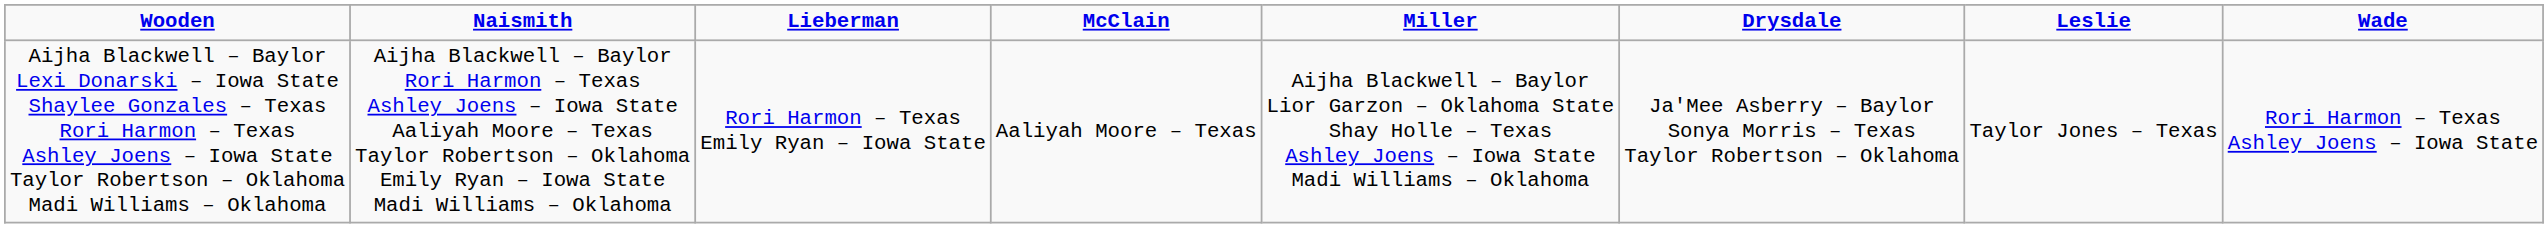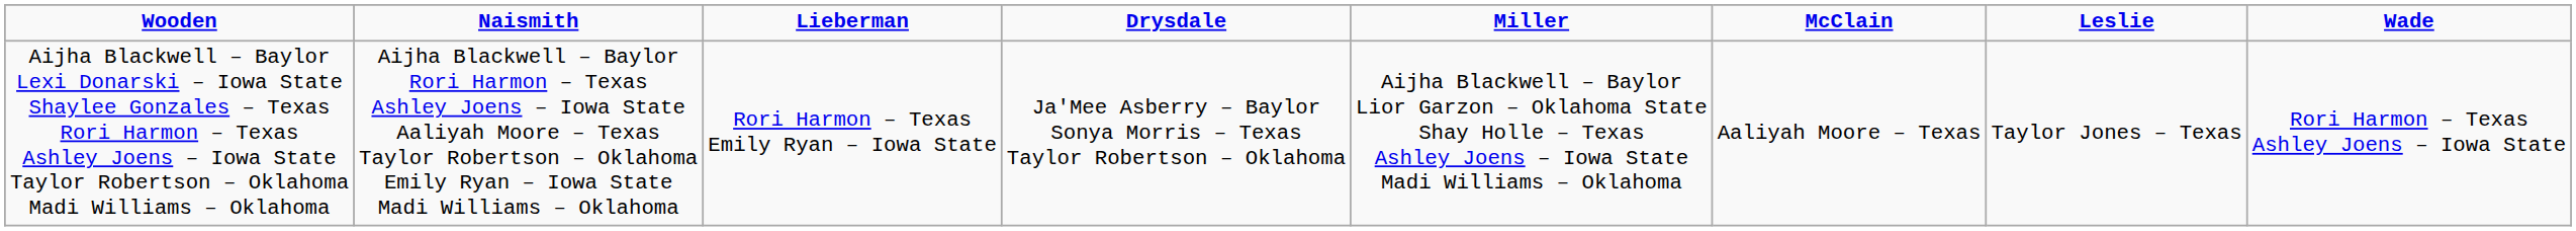columns swapped: Drysdale <-> McClain
